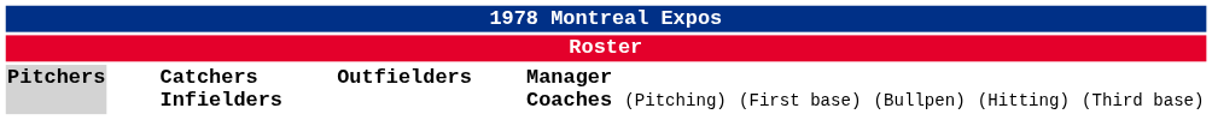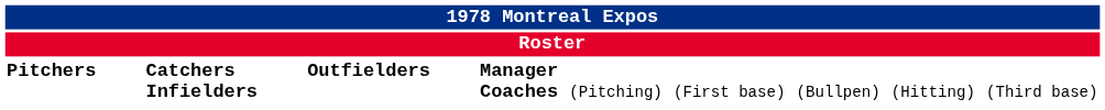Pitchers | column 1: lightgrey background -> no background
